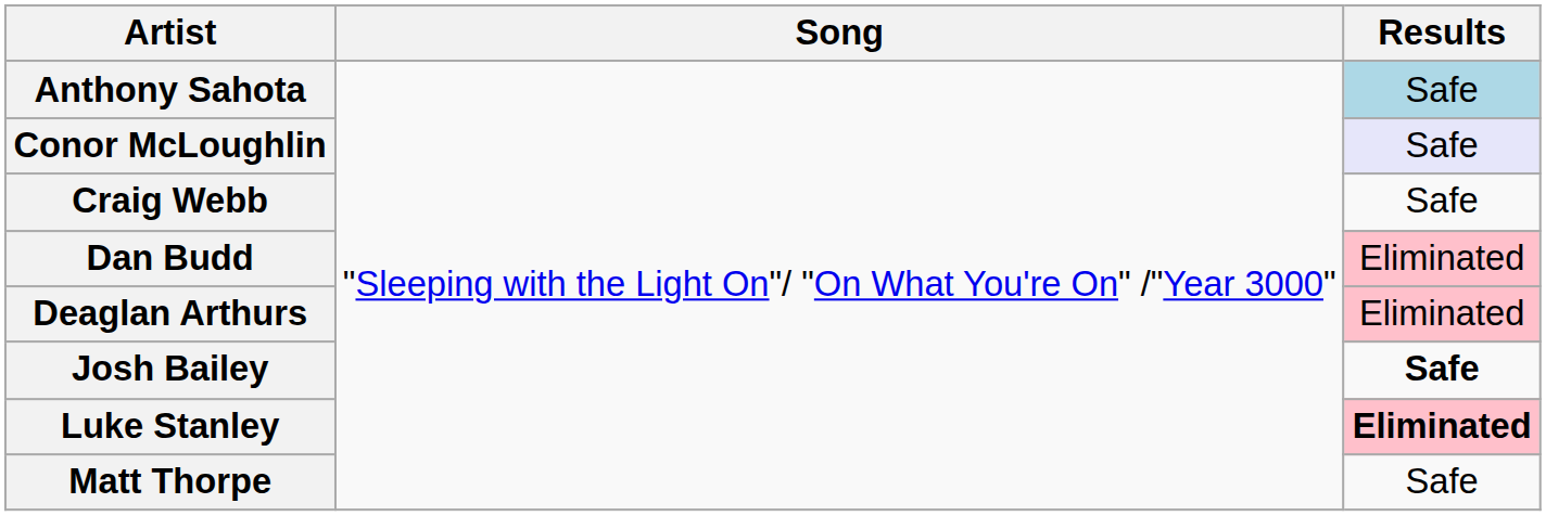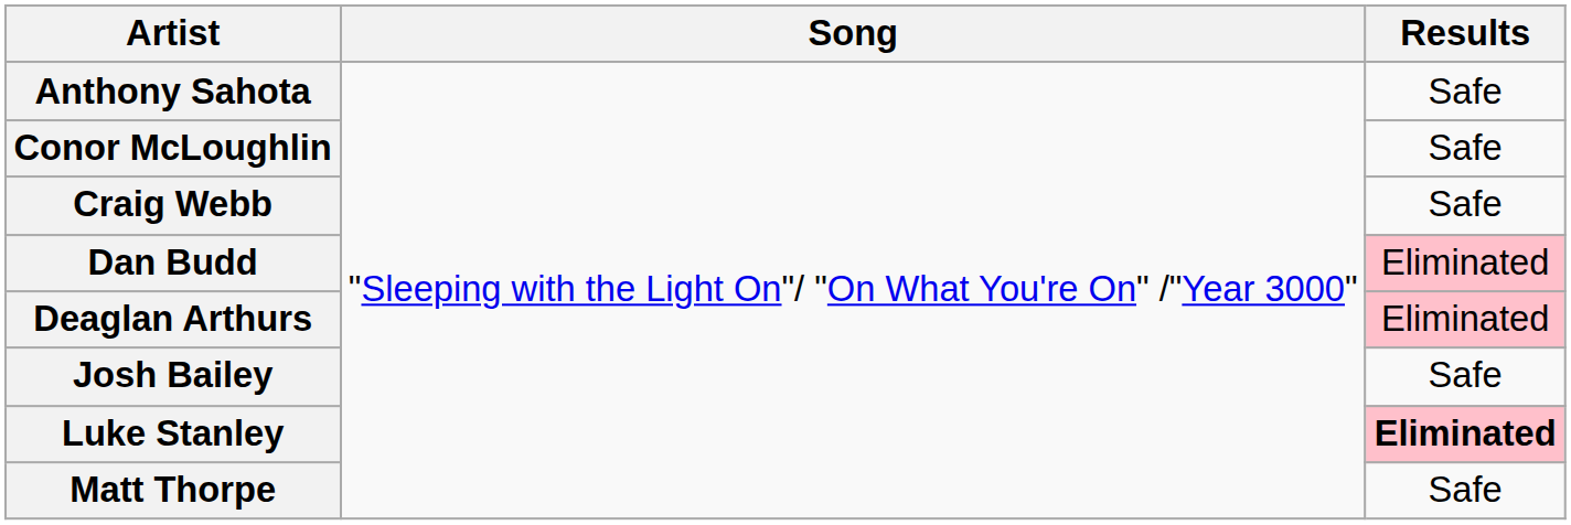Anthony Sahota | Results: lightblue background -> no background
Conor McLoughlin | Results: lavender background -> no background
Josh Bailey | Results: bold -> normal
